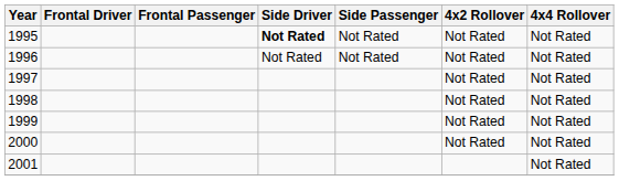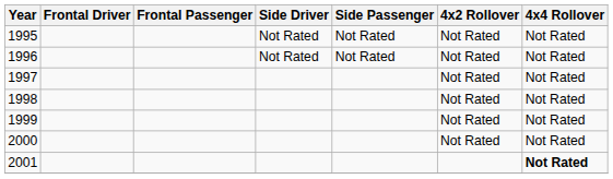1995 | Side Driver: bold -> normal
2001 | 4x4 Rollover: normal -> bold
